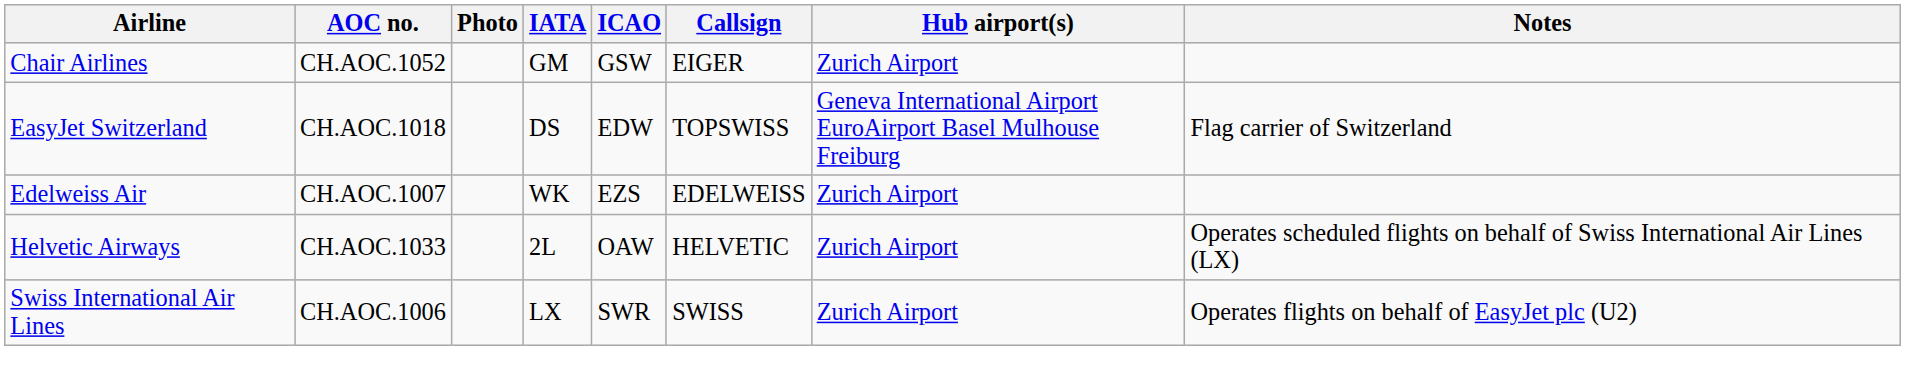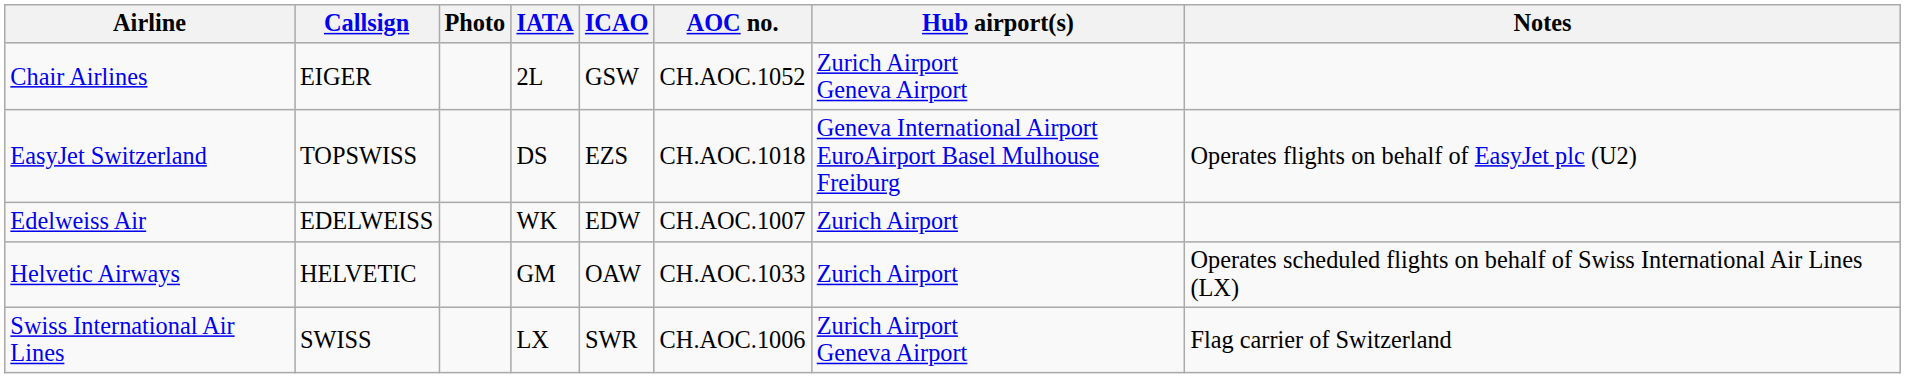columns swapped: AOC no. <-> Callsign
Chair Airlines | IATA: GM -> 2L
Chair Airlines | Hub airport(s): Zurich Airport -> Zurich Airport Geneva Airport
EasyJet Switzerland | ICAO: EDW -> EZS
EasyJet Switzerland | Notes: Flag carrier of Switzerland -> Operates flights on behalf of EasyJet plc (U2)
Edelweiss Air | ICAO: EZS -> EDW
Helvetic Airways | IATA: 2L -> GM
Swiss International Air Lines | Hub airport(s): Zurich Airport -> Zurich Airport Geneva Airport
Swiss International Air Lines | Notes: Operates flights on behalf of EasyJet plc (U2) -> Flag carrier of Switzerland
